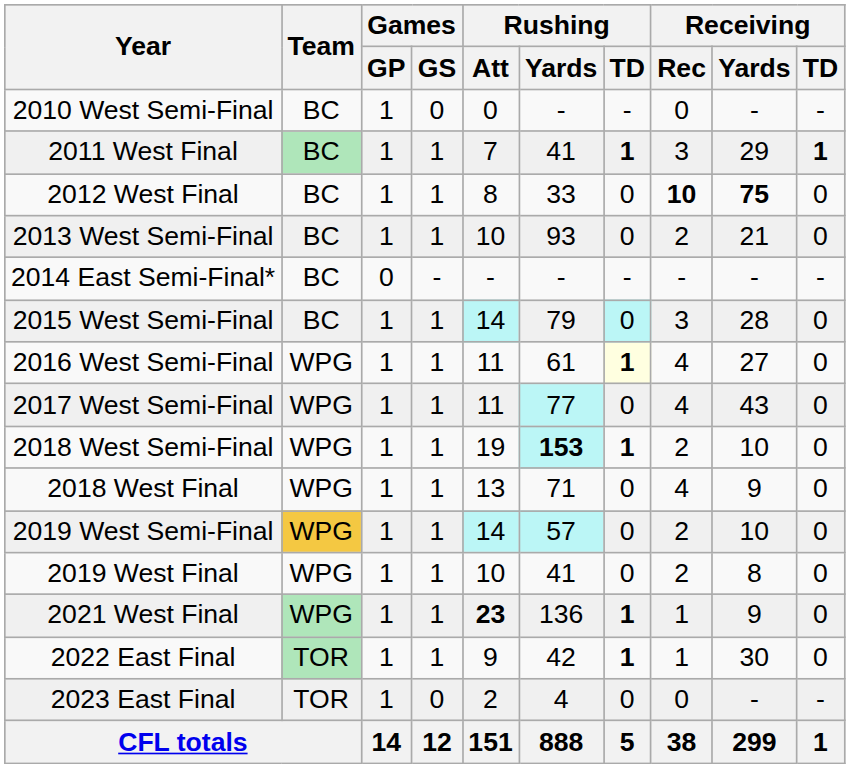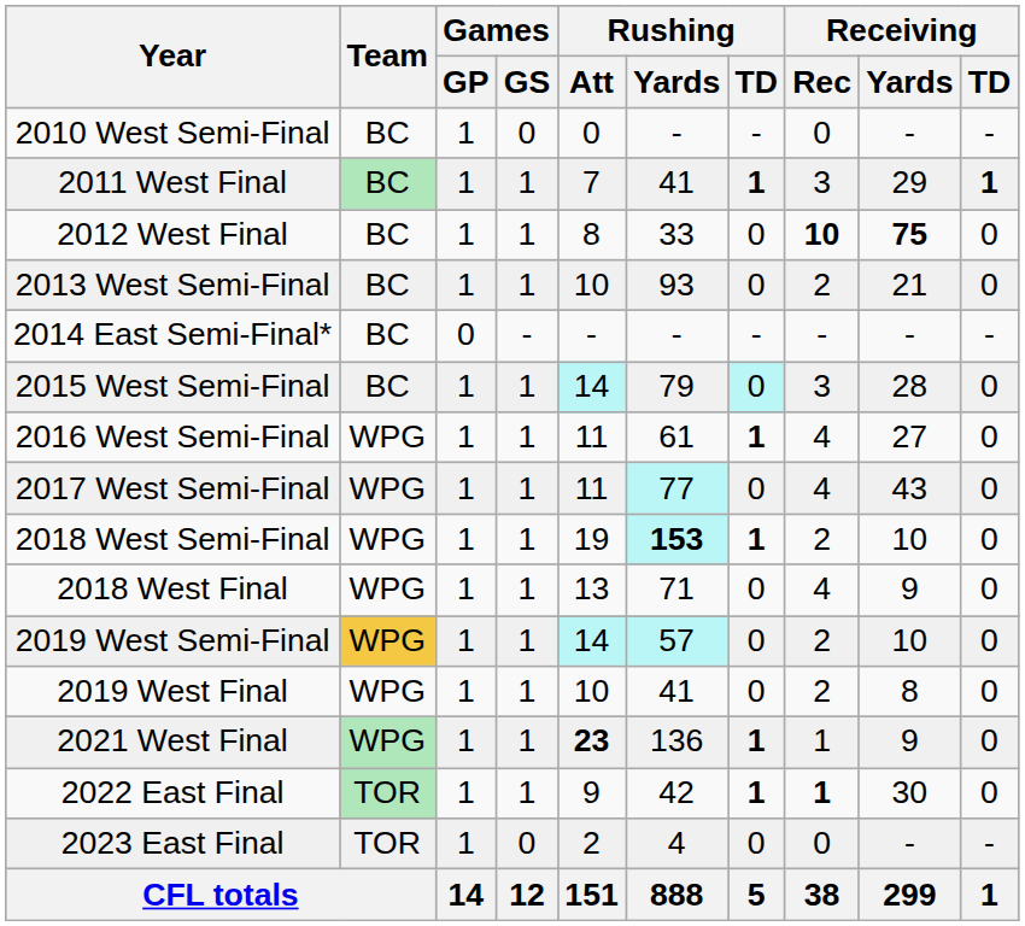2016 West Semi-Final | Rushing / TD: lightyellow background -> no background
2022 East Final | Receiving / Rec: normal -> bold
